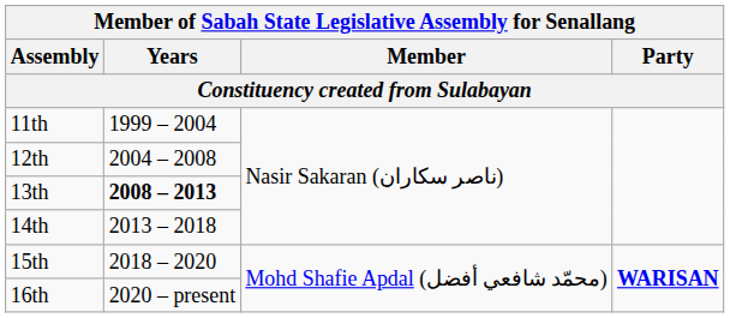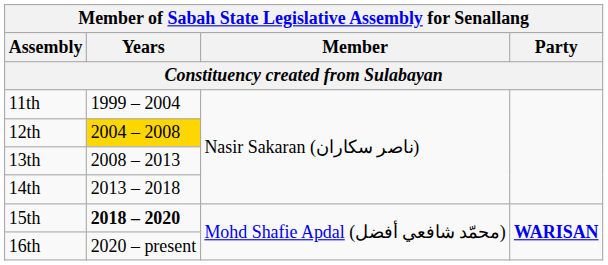12th | Years: no background -> gold background
13th | Years: bold -> normal
15th | Years: normal -> bold
